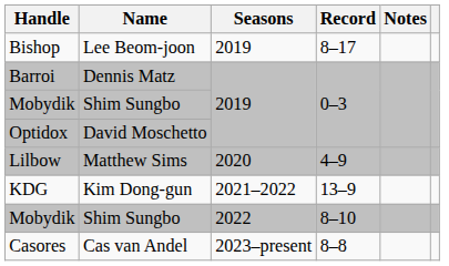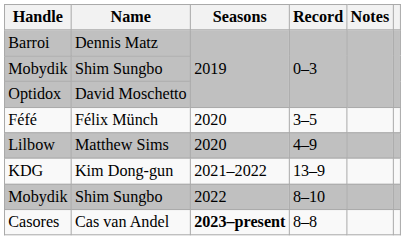- row: Bishop | Lee Beom-joon | 2019 | 8–17
+ row: Féfé | Félix Münch | 2020 | 3–5
Casores | Seasons: normal -> bold
